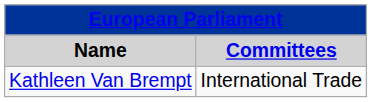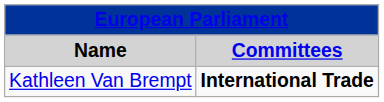Kathleen Van Brempt | Committees: normal -> bold
